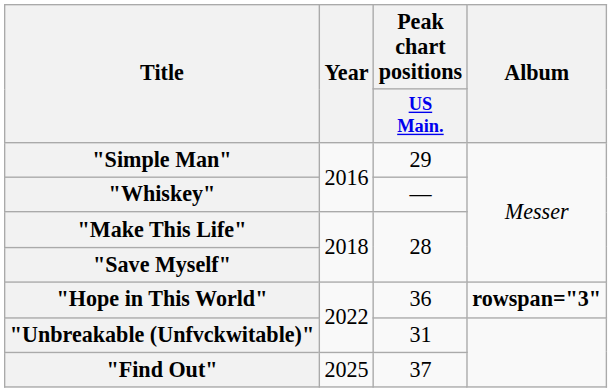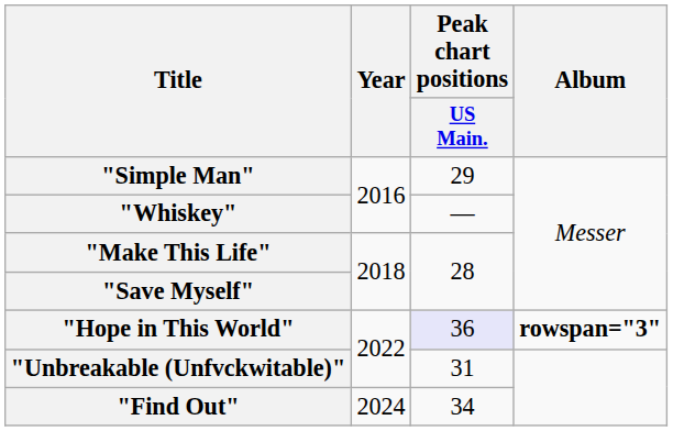"Hope in This World" | Peak chart positions / US Main.: no background -> lavender background
"Find Out" | Year: 2025 -> 2024
"Find Out" | Peak chart positions / US Main.: 37 -> 34
